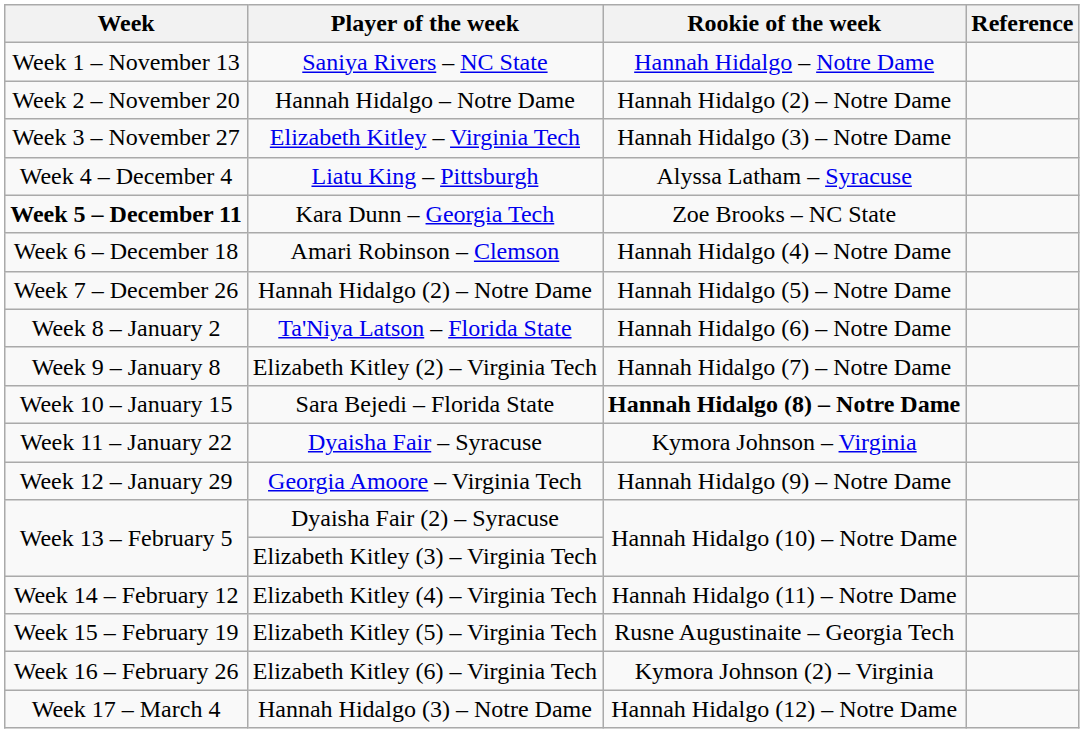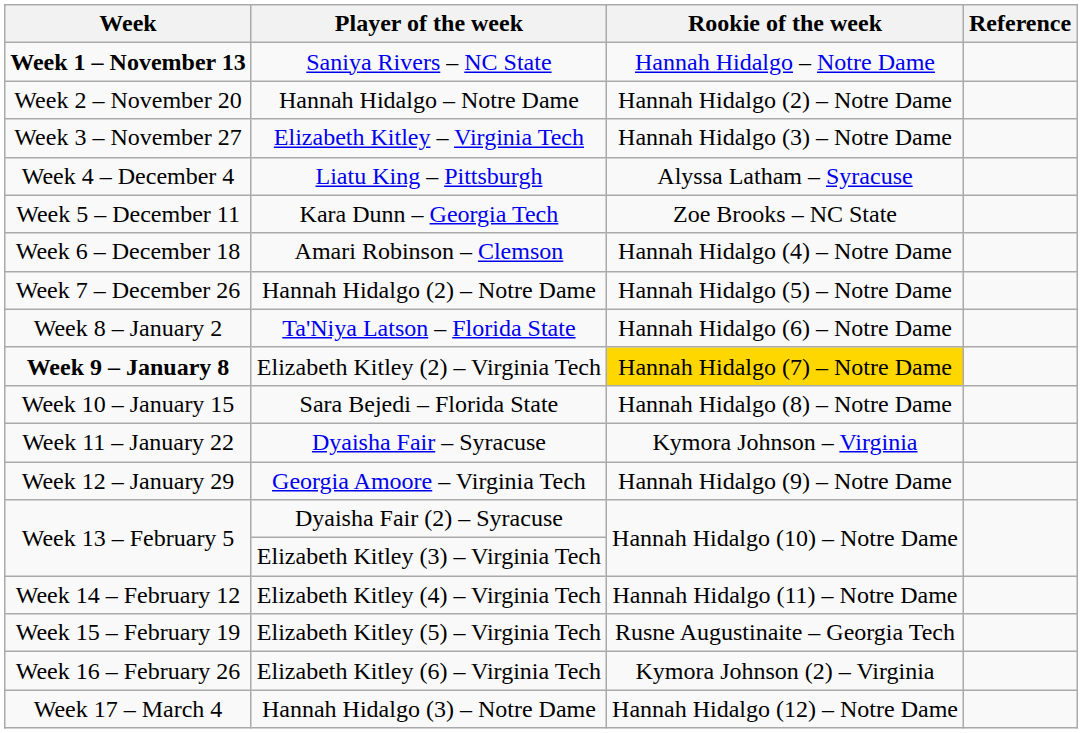Saniya Rivers – NC State | Week: normal -> bold
Kara Dunn – Georgia Tech | Week: bold -> normal
Elizabeth Kitley (2) – Virginia Tech | Week: normal -> bold
Elizabeth Kitley (2) – Virginia Tech | Rookie of the week: no background -> gold background
Sara Bejedi – Florida State | Rookie of the week: bold -> normal
